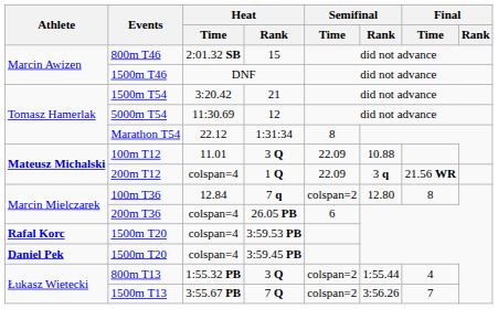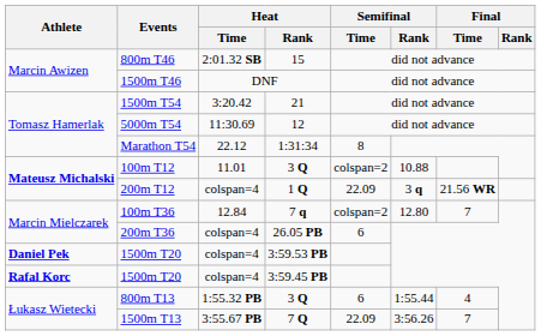100m T12 | Semifinal / Time: 22.09 -> colspan=2
100m T36 | Final / Time: 8 -> 7
1500m T20 / 3:59.53 PB | Athlete: Rafal Korc -> Daniel Pek
1500m T20 / 3:59.45 PB | Athlete: Daniel Pek -> Rafal Korc
800m T13 | Semifinal / Time: colspan=2 -> 6
1500m T13 | Semifinal / Time: colspan=2 -> 22.09
